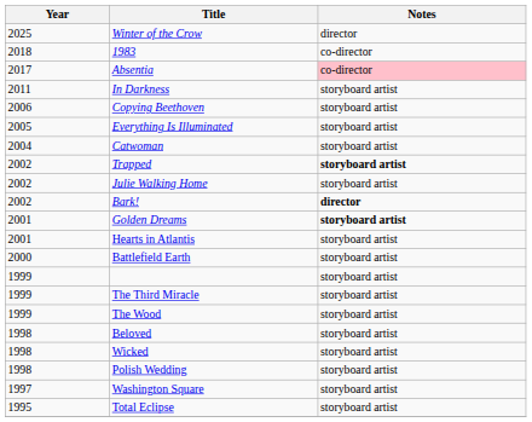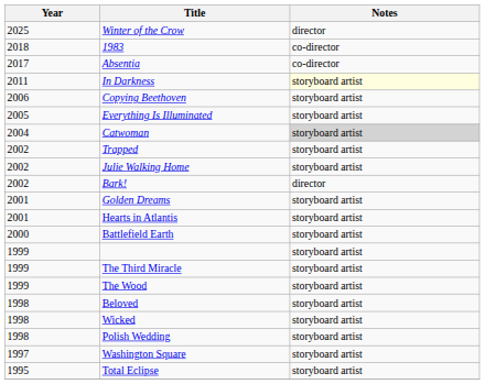Absentia | Notes: pink background -> no background
In Darkness | Notes: no background -> lightyellow background
Catwoman | Notes: no background -> lightgrey background
Trapped | Notes: bold -> normal
Bark! | Notes: bold -> normal
Golden Dreams | Notes: bold -> normal
